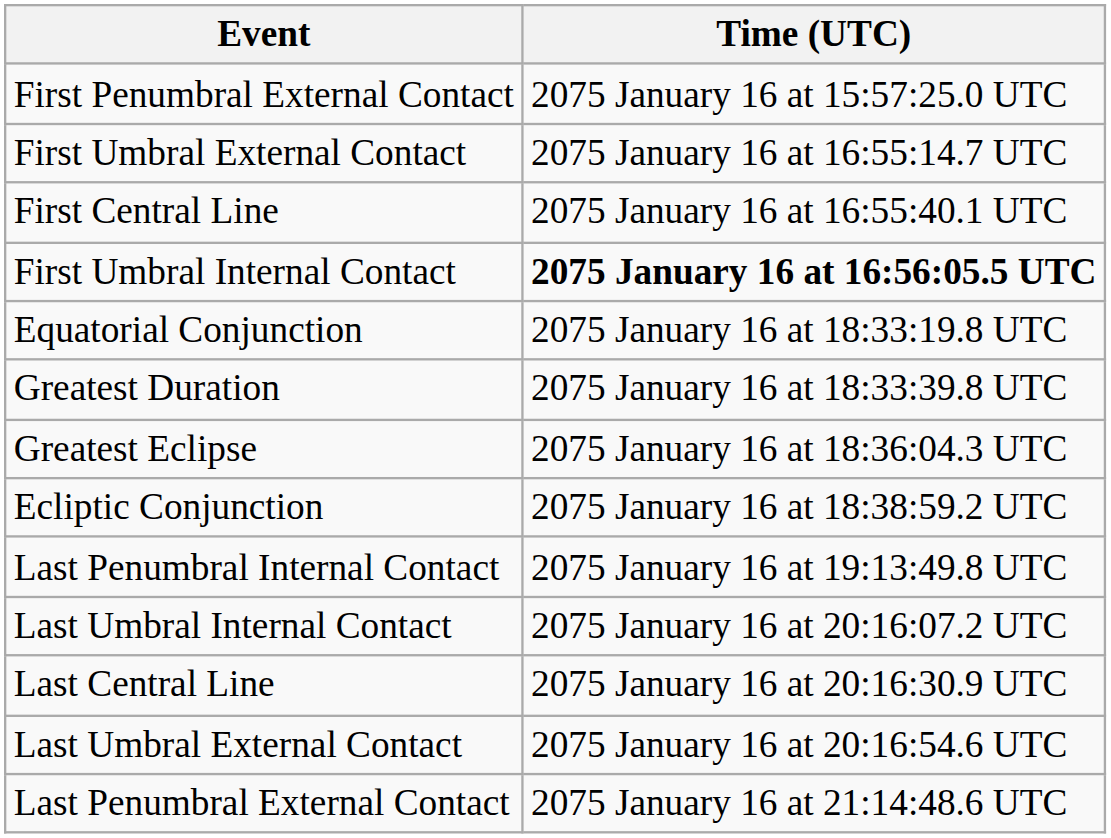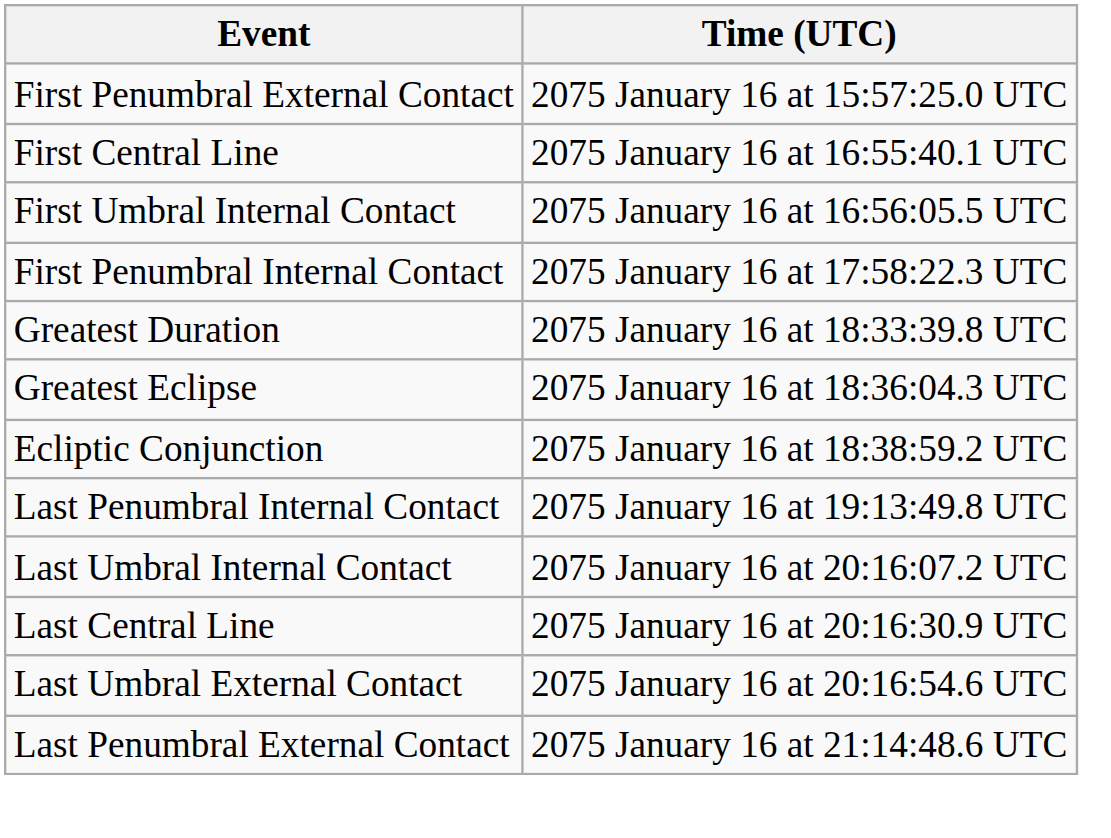- row: First Umbral External Contact | 2075 January 16 at 16:55:14.7 UTC
First Umbral Internal Contact | Time (UTC): bold -> normal
+ row: First Penumbral Internal Contact | 2075 January 16 at 17:58:22.3 UTC
- row: Equatorial Conjunction | 2075 January 16 at 18:33:19.8 UTC
